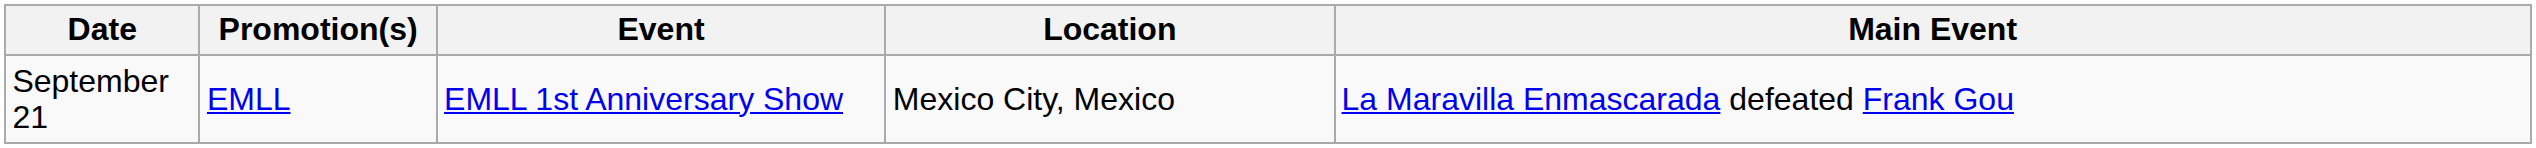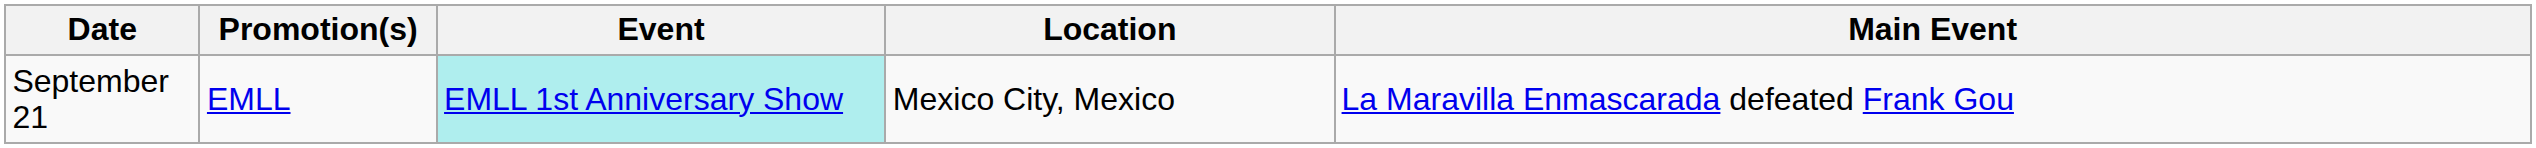September 21 | Event: no background -> paleturquoise background
